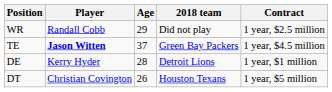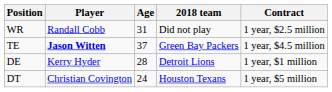WR | Age: 29 -> 31
DT | Age: 26 -> 24
